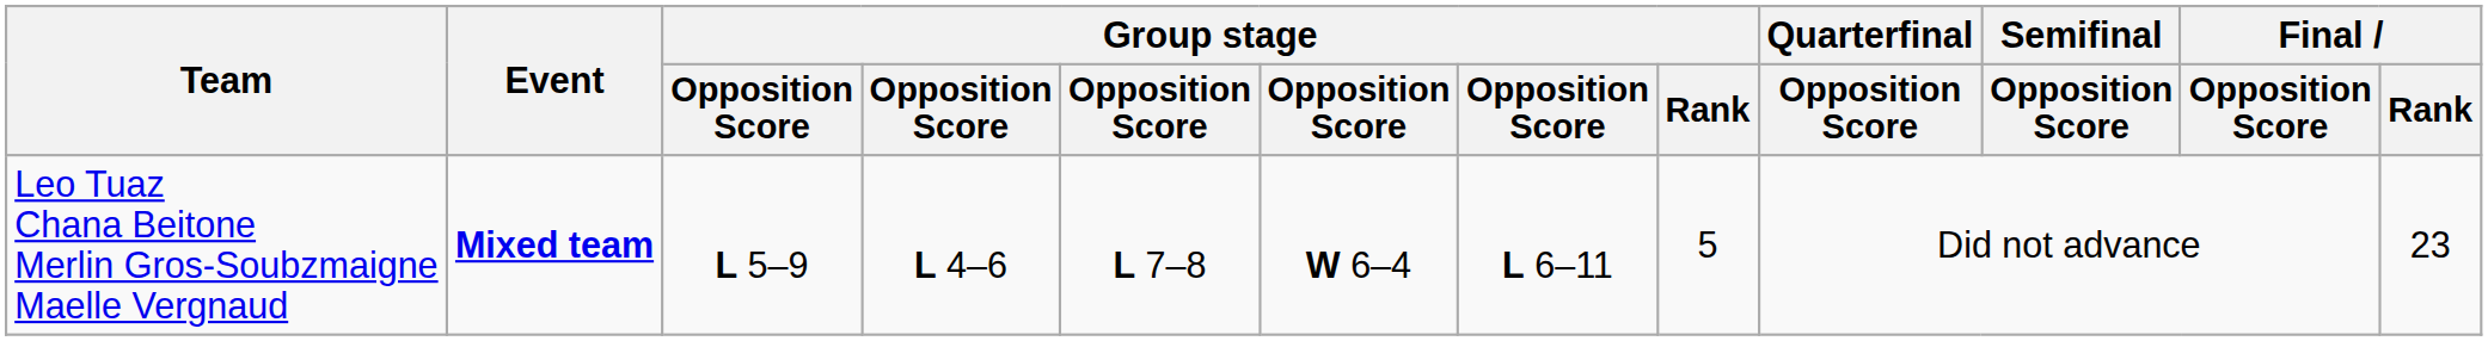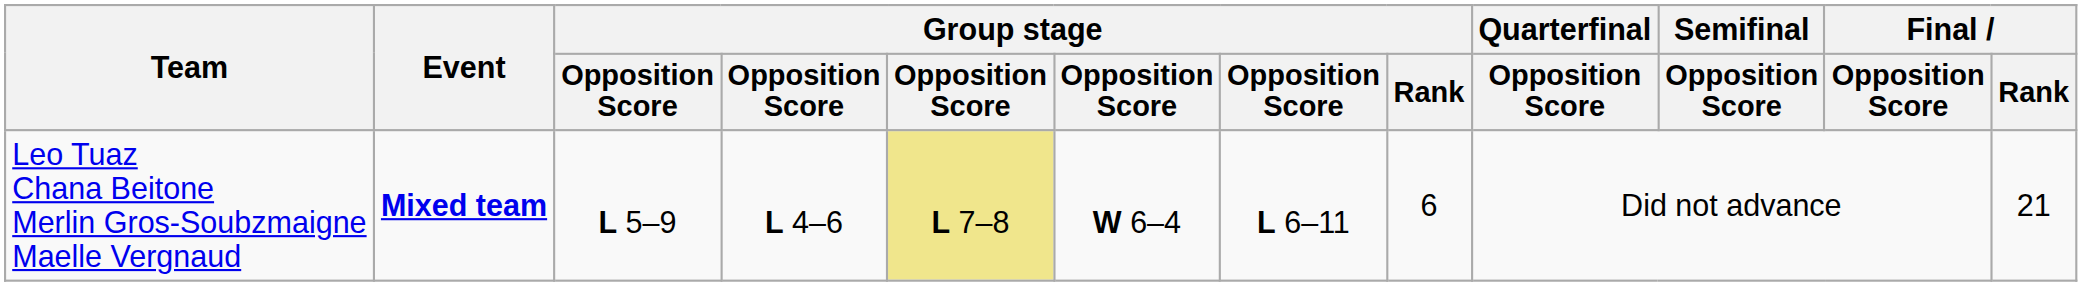row 3 | column 5: no background -> khaki background
row 3 | Group stage / Rank: 5 -> 6
row 3 | Final / Rank: 23 -> 21
